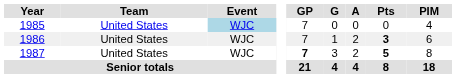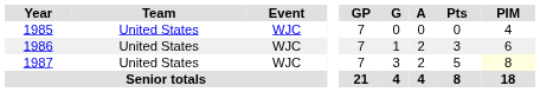1985 | Event: lightblue background -> no background
1986 | Pts: bold -> normal
1987 | GP: bold -> normal
1987 | Pts: bold -> normal
1987 | PIM: no background -> lightyellow background
